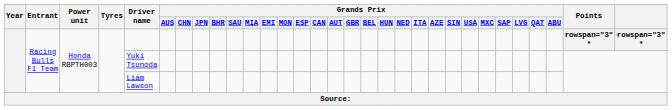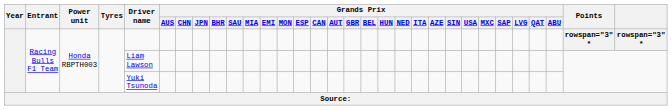row 4 | Driver name: Yuki Tsunoda -> Liam Lawson
row 5 | Driver name: Liam Lawson -> Yuki Tsunoda
